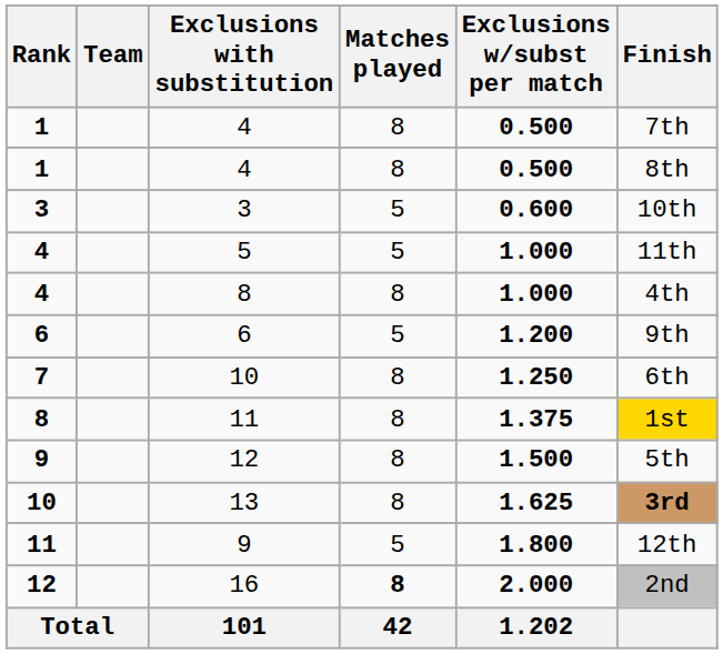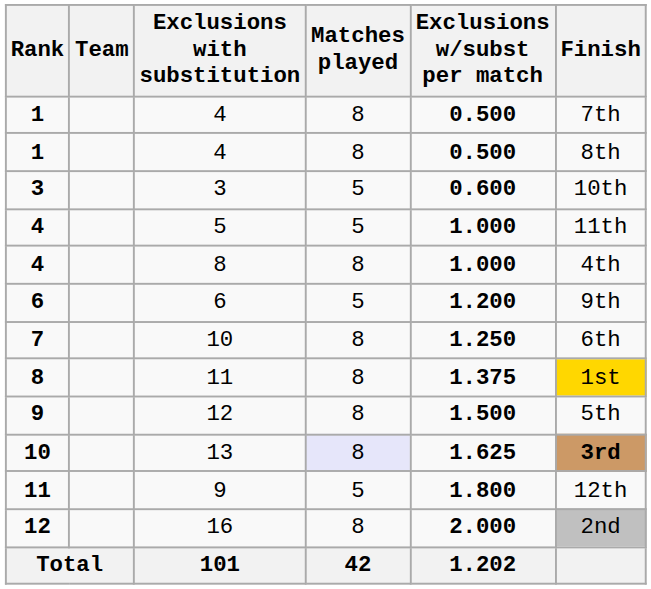13 | Matches played: no background -> lavender background
16 | Matches played: bold -> normal
